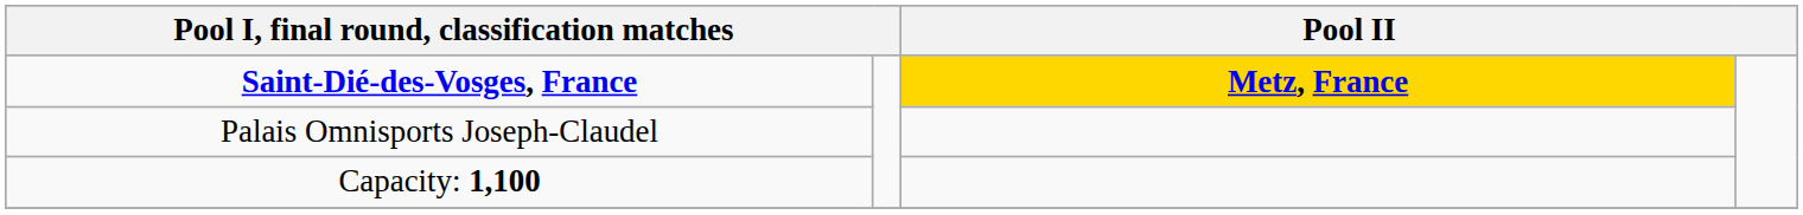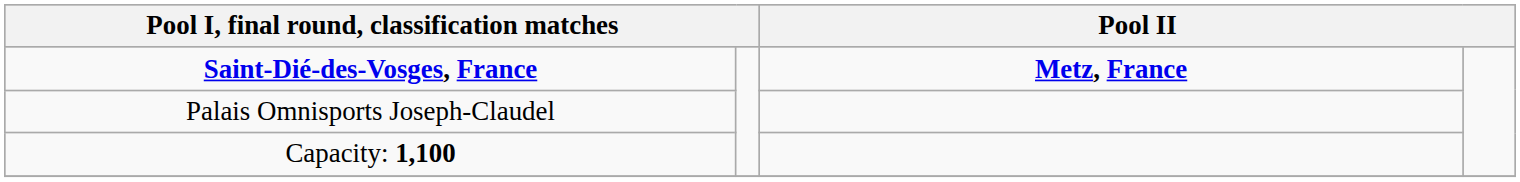Saint-Dié-des-Vosges, France | column 3: gold background -> no background
